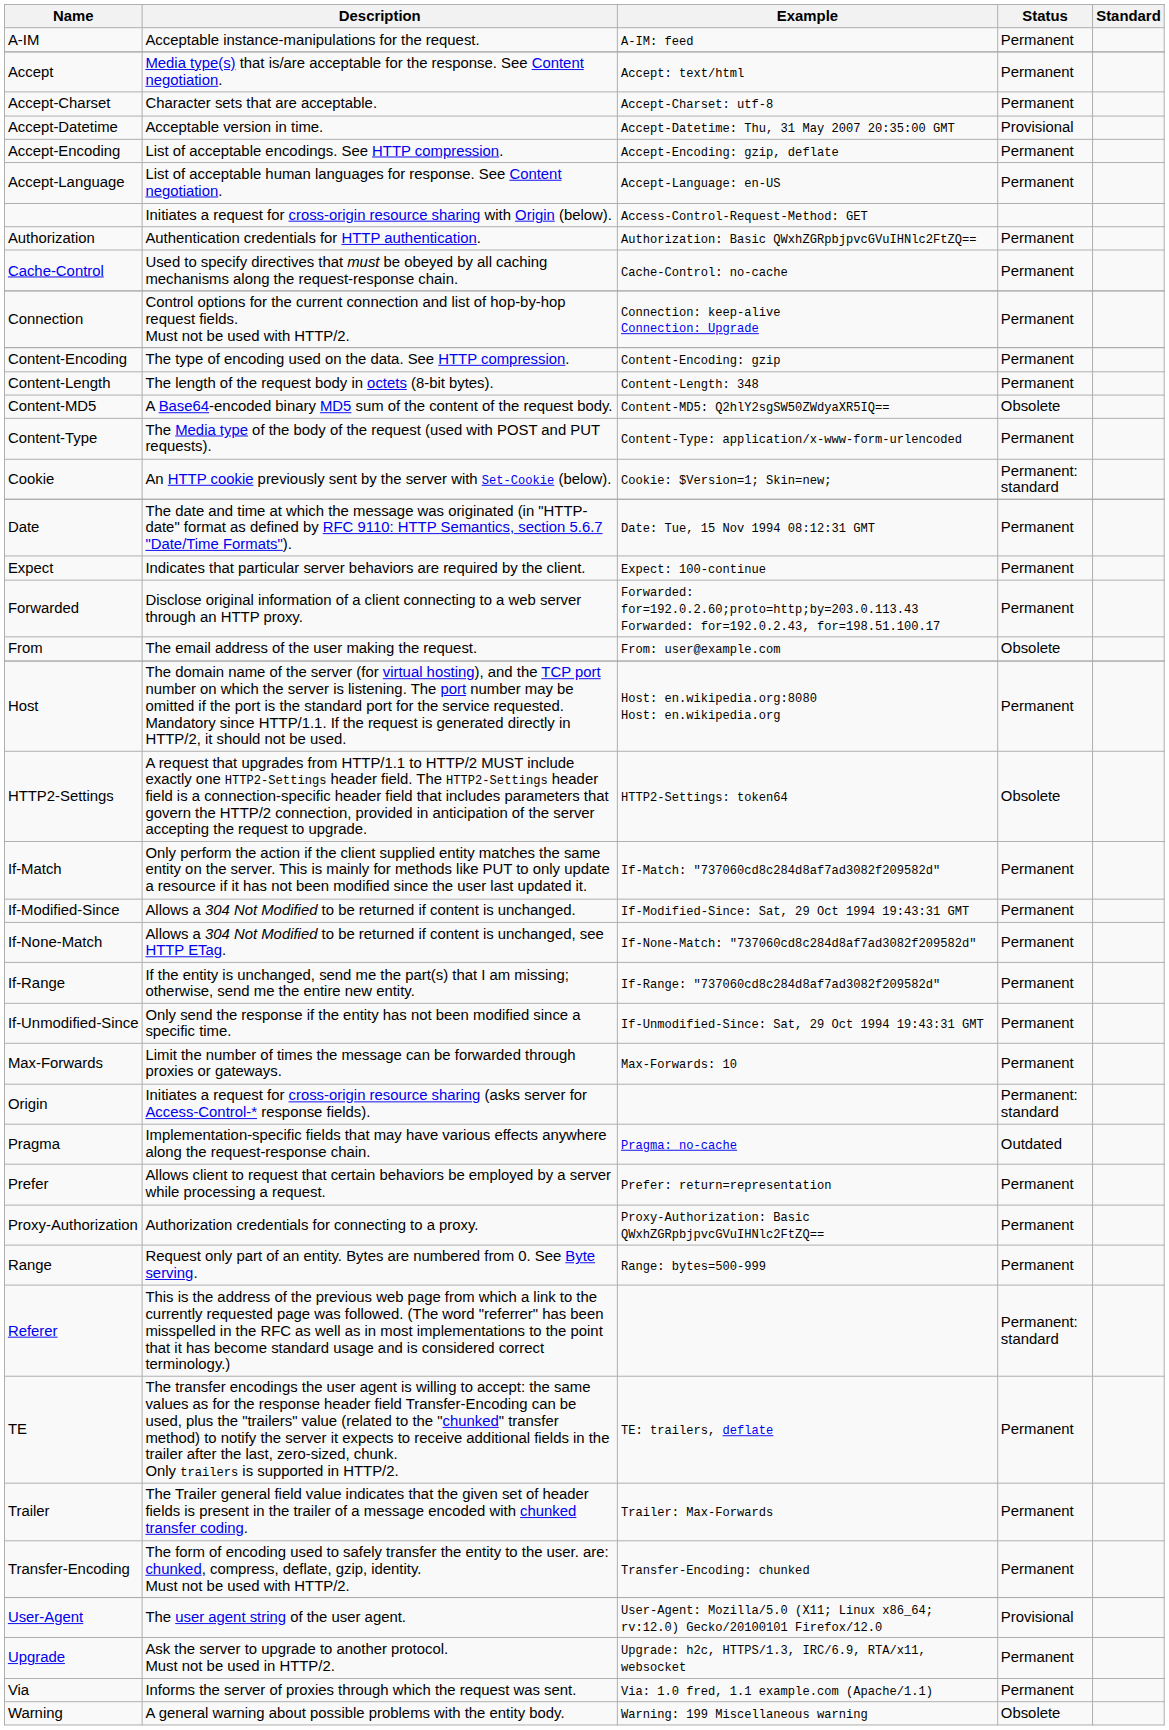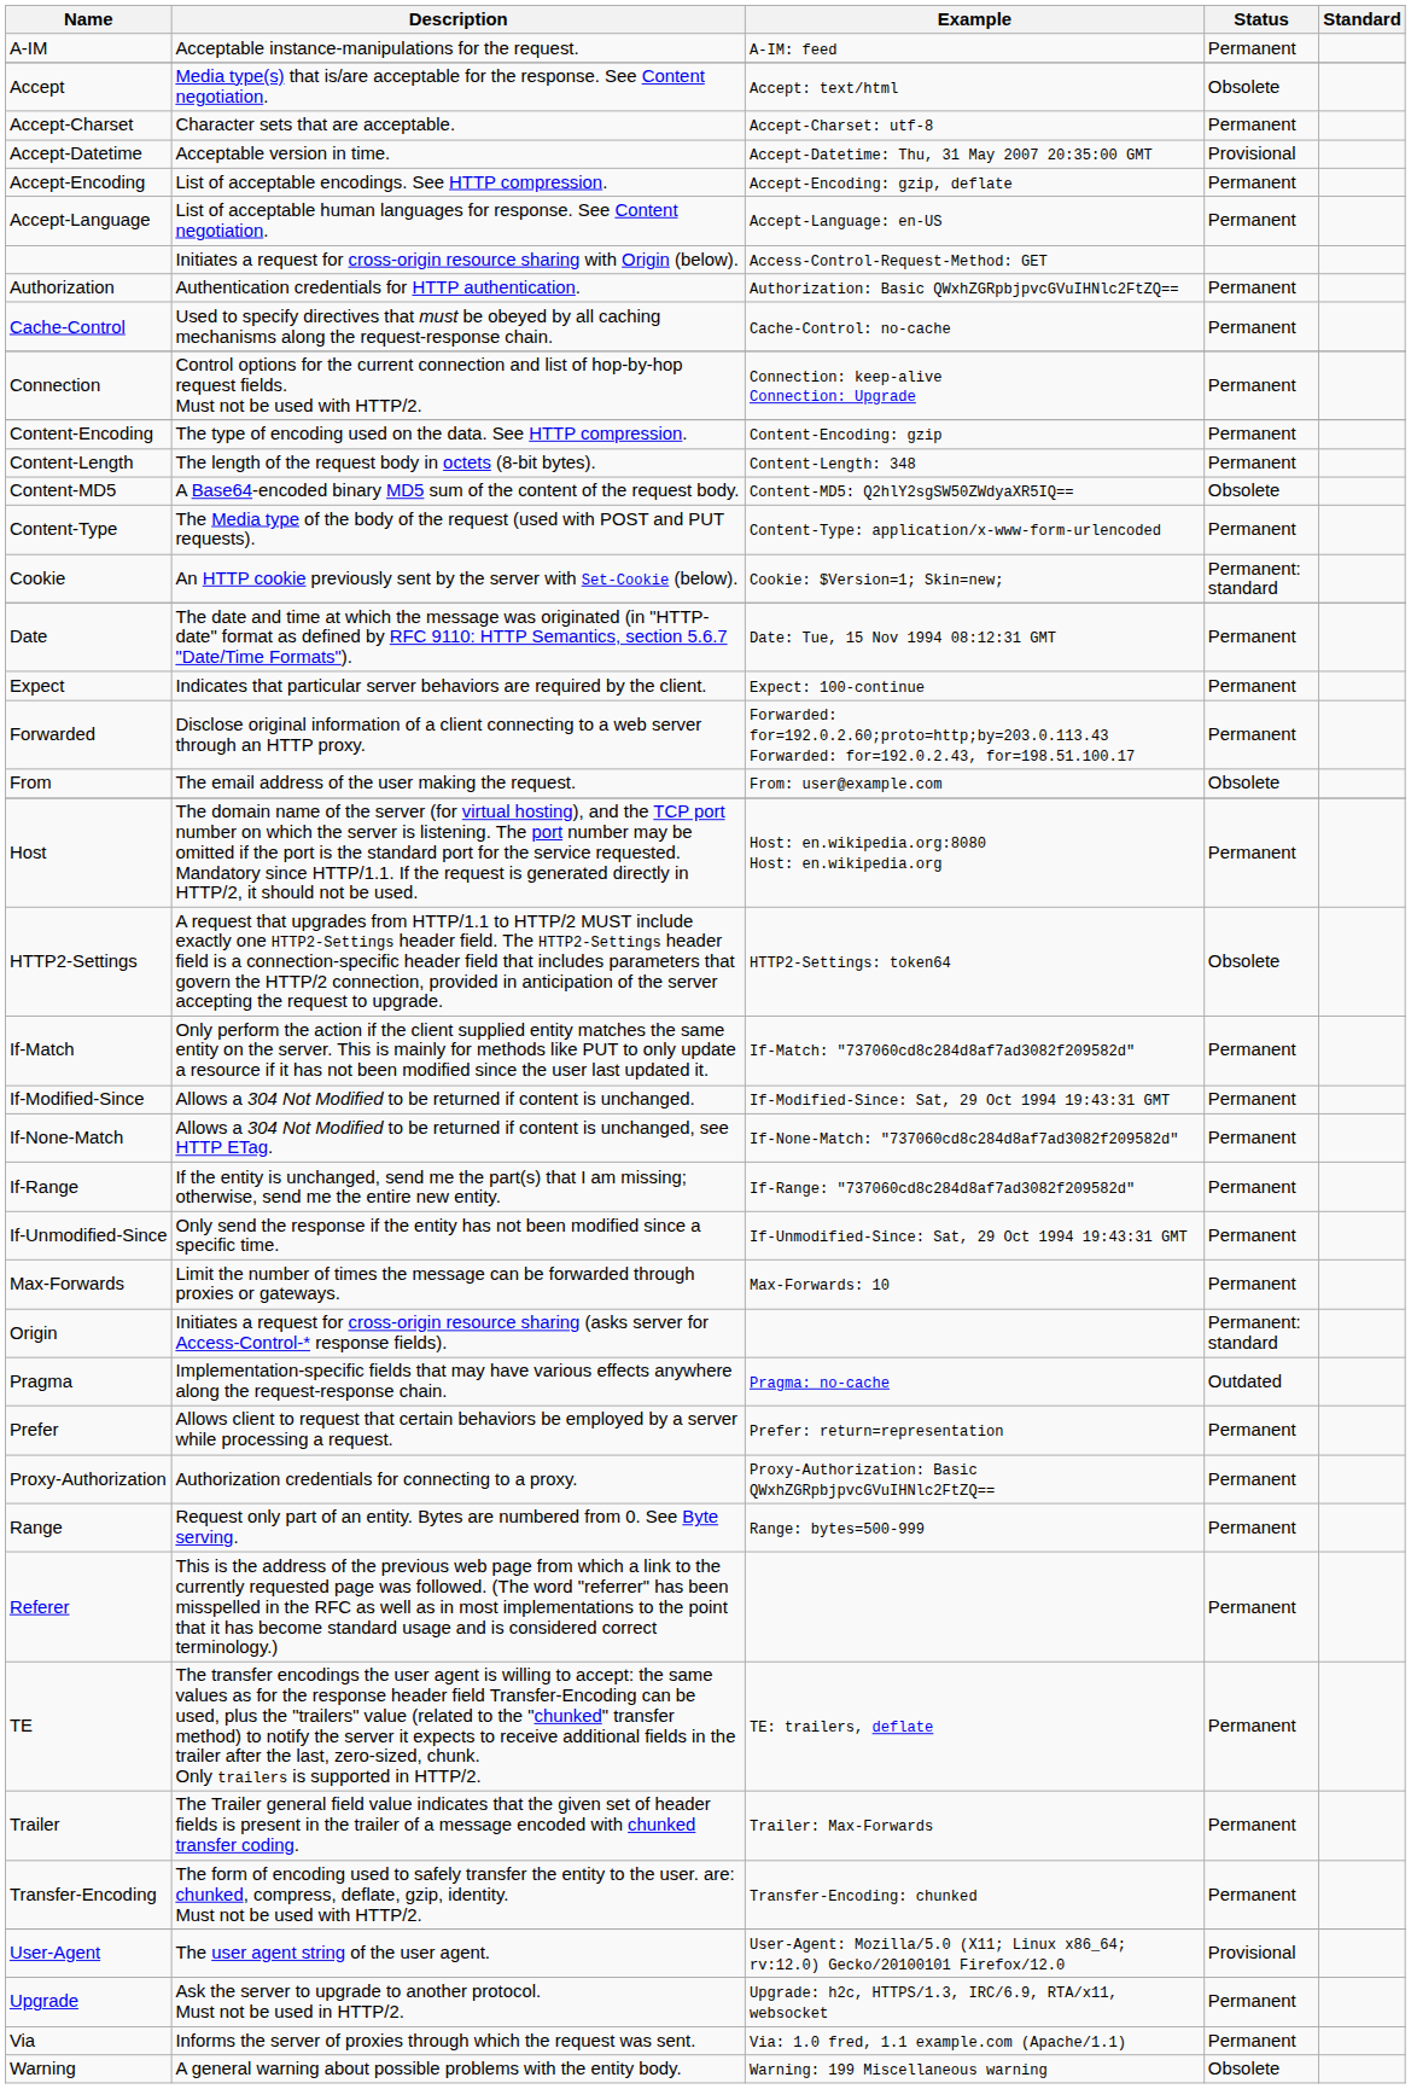Accept | Status: Permanent -> Obsolete
Referer | Status: Permanent: standard -> Permanent
